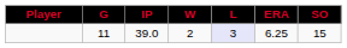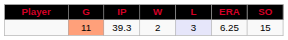row 2 | G: no background -> lightsalmon background
row 2 | IP: 39.0 -> 39.3
